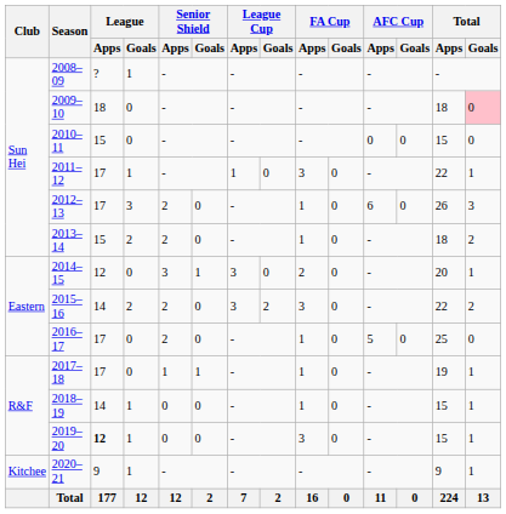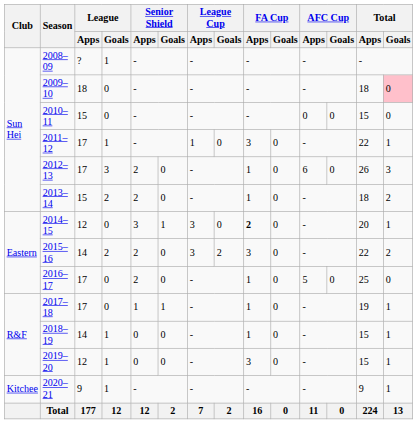2014–15 | FA Cup / Apps: normal -> bold
2019–20 | League / Apps: bold -> normal
